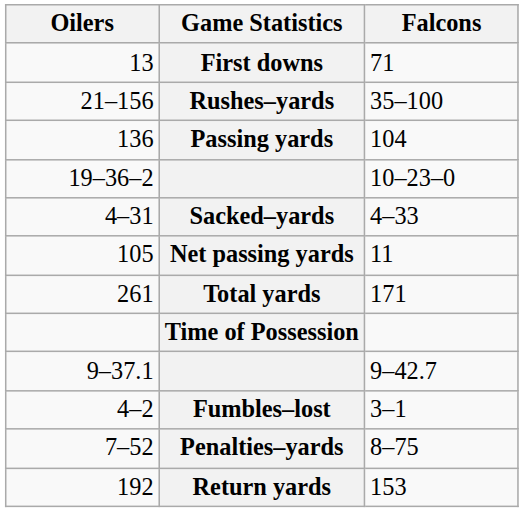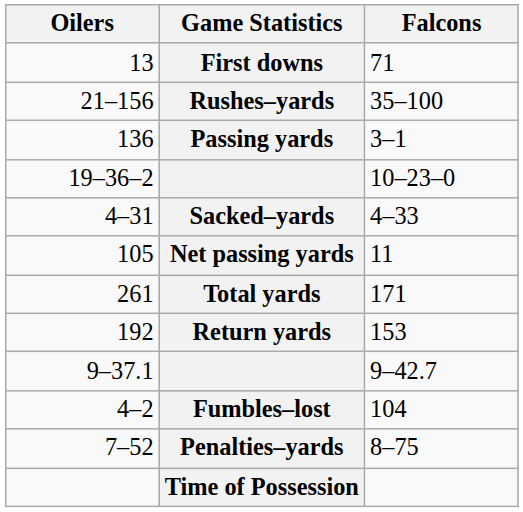Passing yards | Falcons: 104 -> 3–1
rows swapped: Return yards <-> Time of Possession
Fumbles–lost | Falcons: 3–1 -> 104
